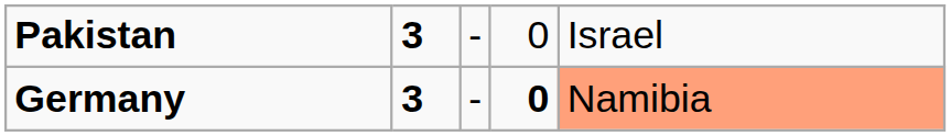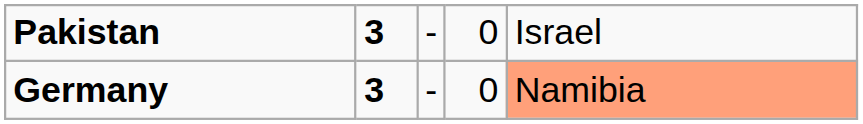Germany | column 4: bold -> normal
